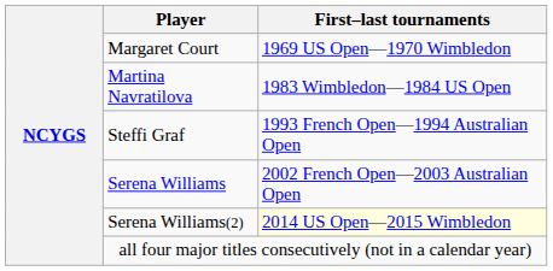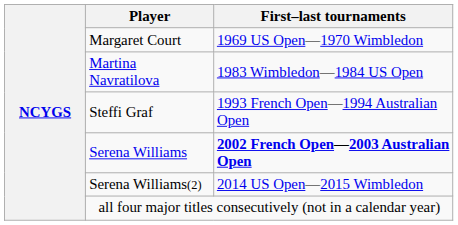Serena Williams | First–last tournaments: normal -> bold
Serena Williams(2) | First–last tournaments: lightyellow background -> no background
